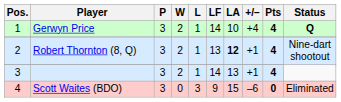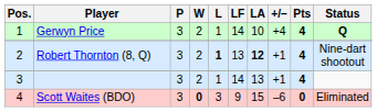Robert Thornton (8, Q) | L: normal -> bold
Scott Waites (BDO) | W: normal -> bold
